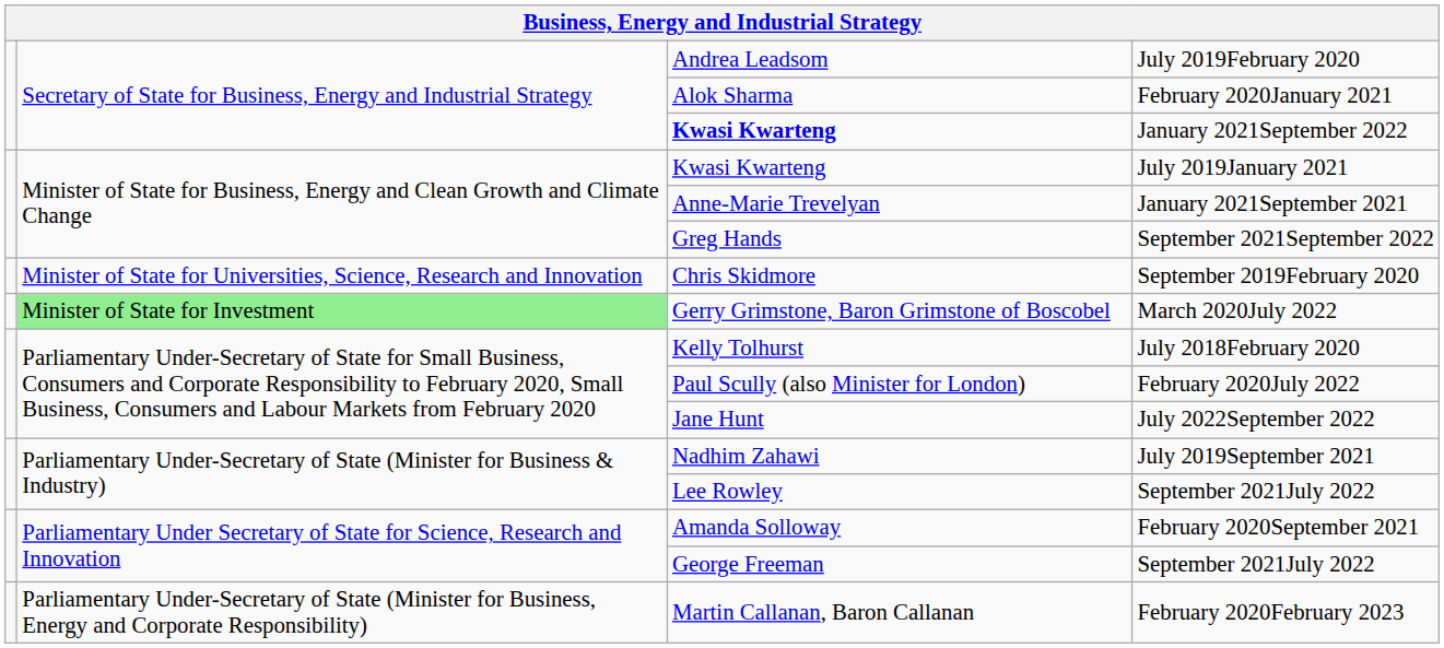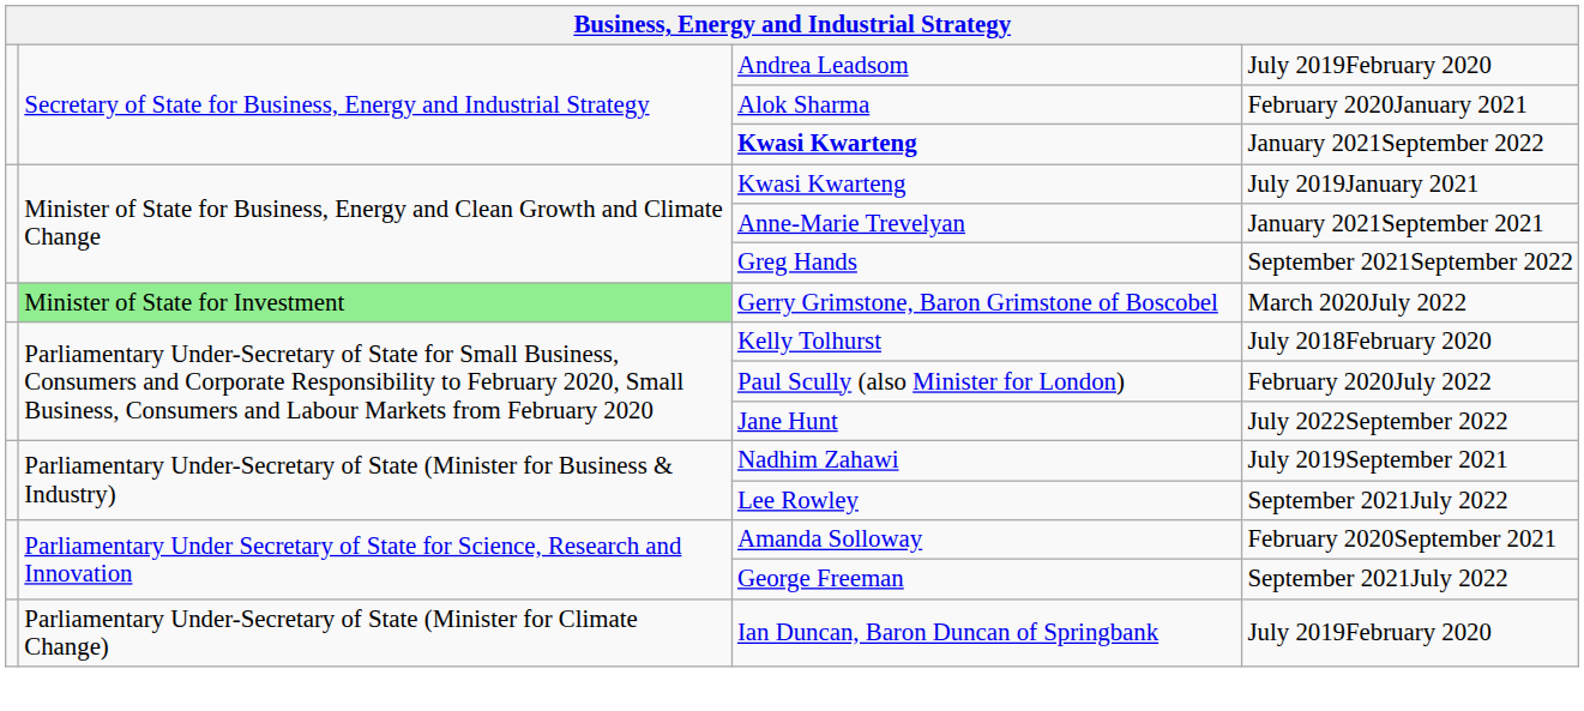- row: Minister of State for Universities, Science, Research and Innovation | Chris Skidmore | September 2019February 2020
+ row: Parliamentary Under-Secretary of State (Minister for Climate Change) | Ian Duncan, Baron Duncan of Springbank | July 2019February 2020
- row: Parliamentary Under-Secretary of State (Minister for Business, Energy and Corporate Responsibility) | Martin Callanan, Baron Callanan | February 2020February 2023
